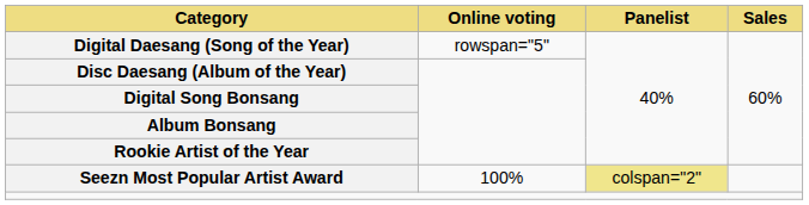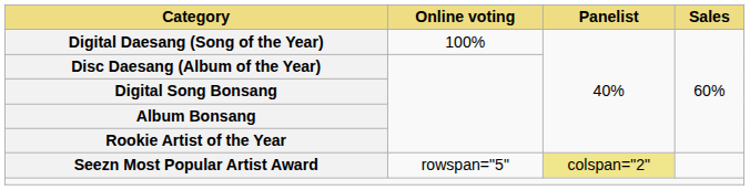Digital Daesang (Song of the Year) | Online voting: rowspan="5" -> 100%
Seezn Most Popular Artist Award | Online voting: 100% -> rowspan="5"
